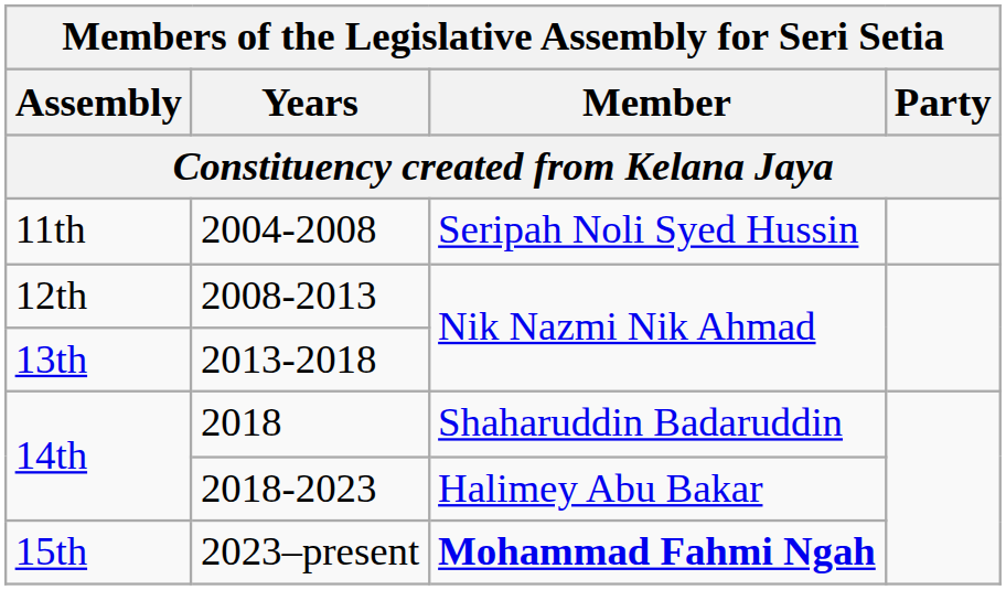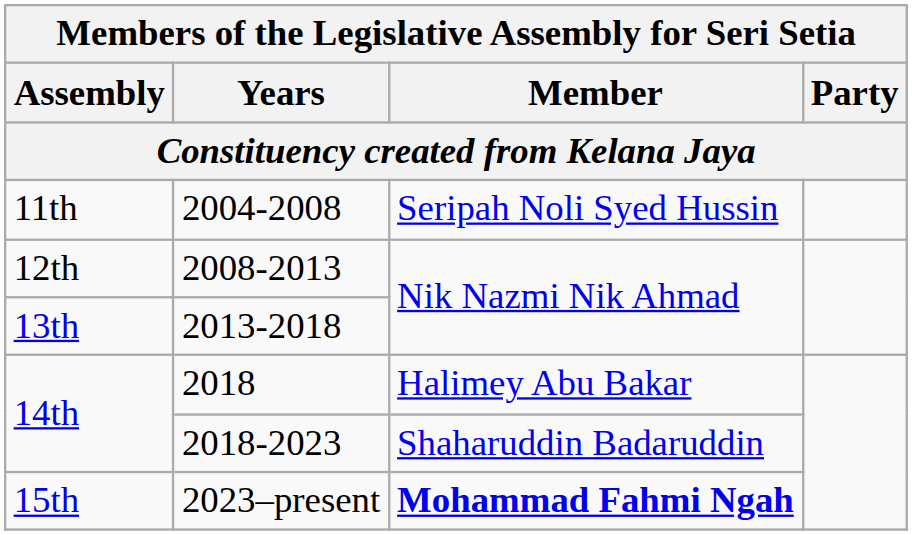2018 | Member: Shaharuddin Badaruddin -> Halimey Abu Bakar
2018-2023 | Member: Halimey Abu Bakar -> Shaharuddin Badaruddin
